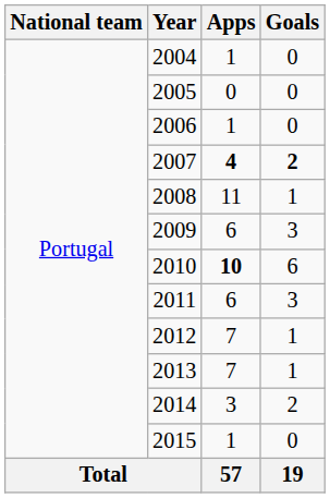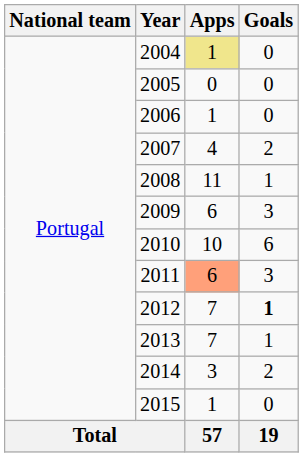2004 | Apps: no background -> khaki background
2007 | Apps: bold -> normal
2007 | Goals: bold -> normal
2010 | Apps: bold -> normal
2011 | Apps: no background -> lightsalmon background
2012 | Goals: normal -> bold
